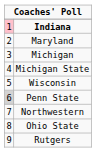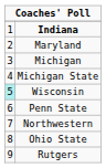Indiana | column 1: pink background -> no background
Wisconsin | column 1: no background -> paleturquoise background
Penn State | column 1: lightgrey background -> no background
